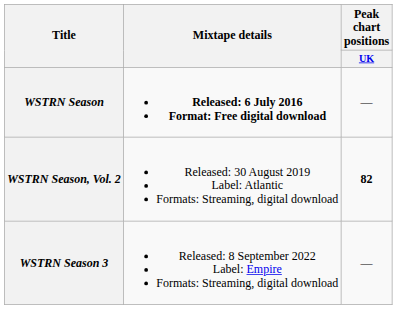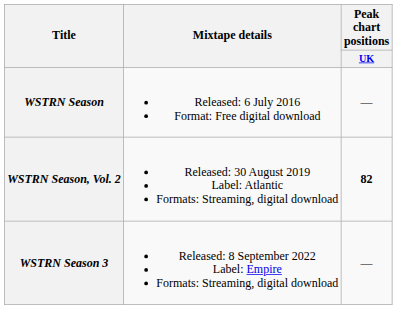WSTRN Season | Mixtape details: bold -> normal
